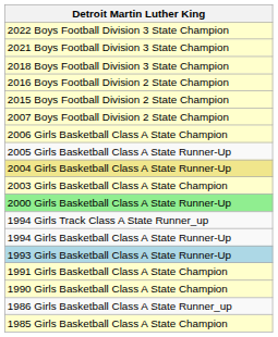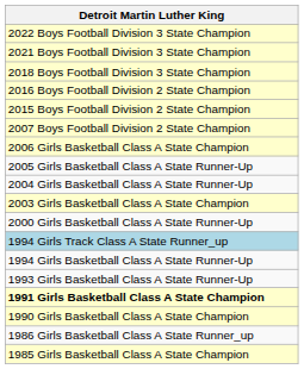2004 Girls Basketball Class A State Runner-Up | column 1: khaki background -> no background
2000 Girls Basketball Class A State Runner-Up | column 1: lightgreen background -> no background
1994 Girls Track Class A State Runner_up | column 1: no background -> lightblue background
1993 Girls Basketball Class A State Runner-Up | column 1: lightblue background -> no background
1991 Girls Basketball Class A State Champion | column 1: normal -> bold
